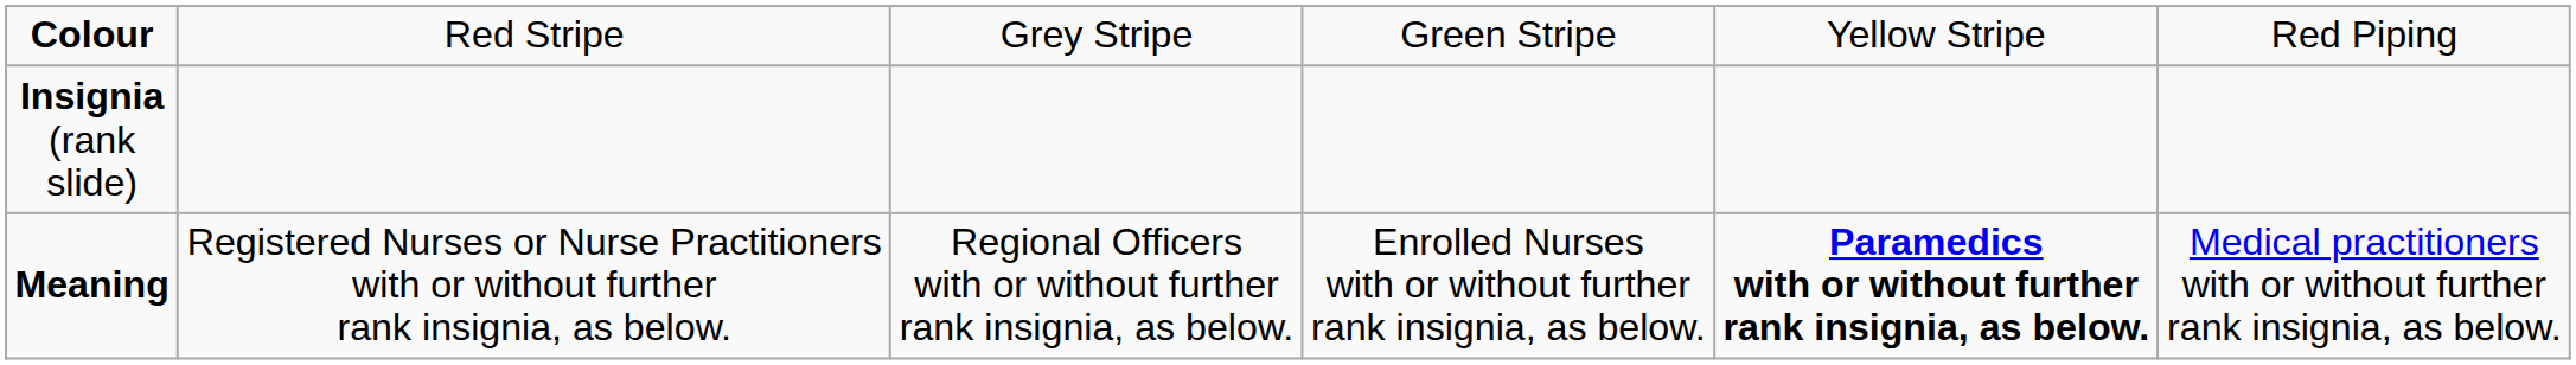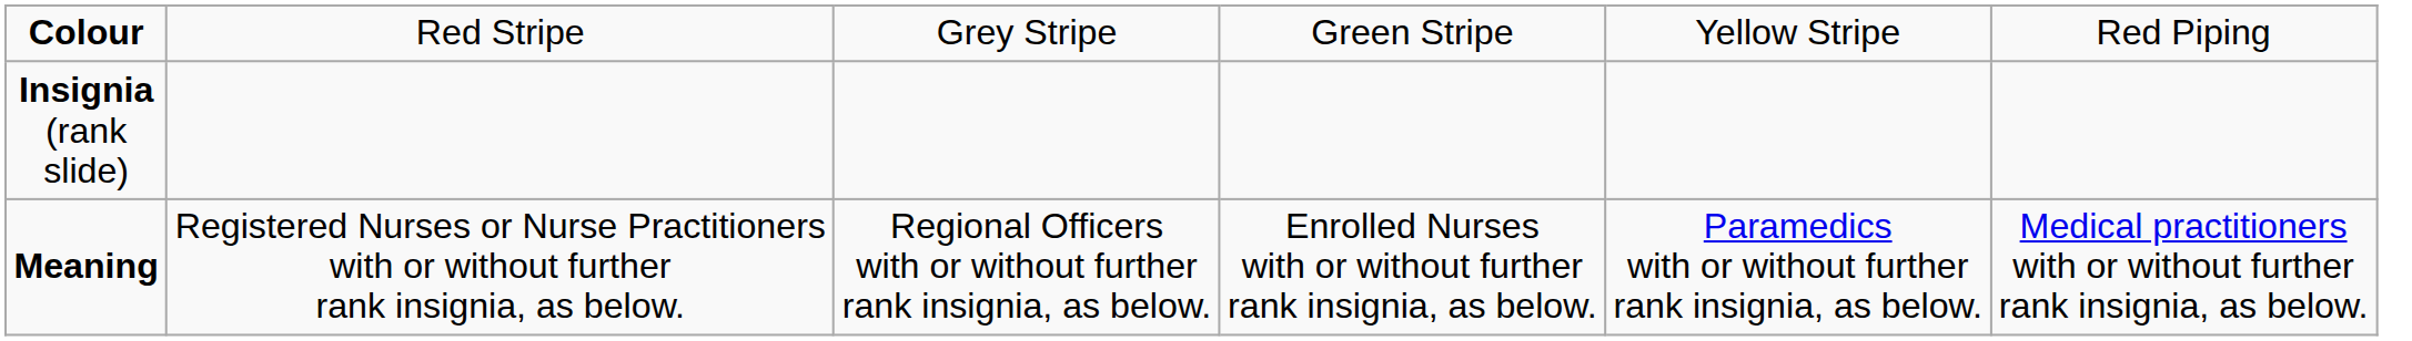Meaning | column 5: bold -> normal
